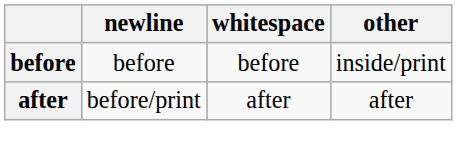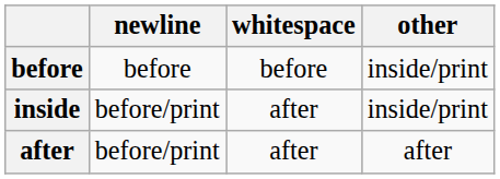+ row: inside | before/print | after | inside/print
